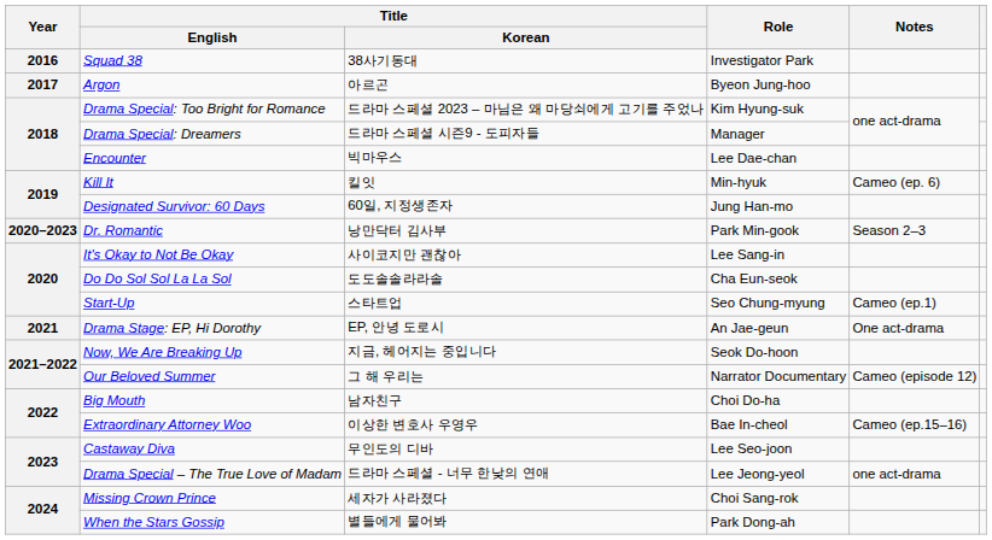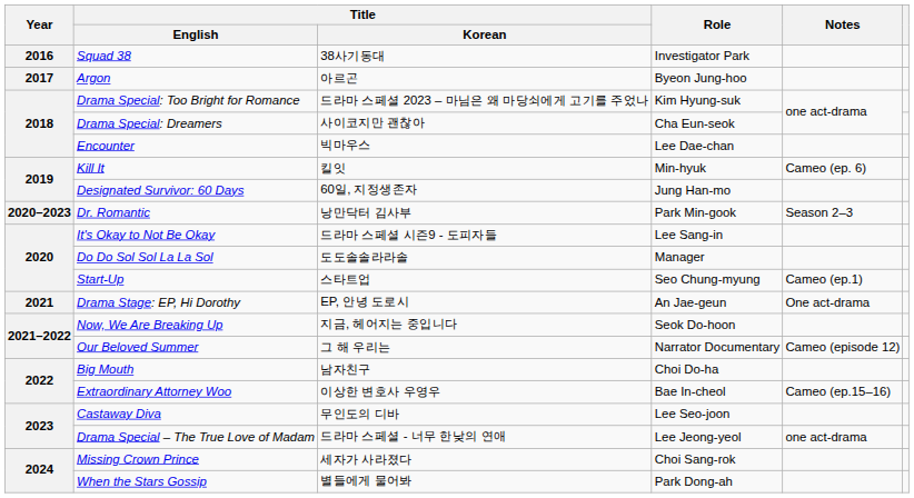Drama Special: Dreamers | Title / Korean: 드라마 스페셜 시즌9 - 도피자들 -> 사이코지만 괜찮아
Drama Special: Dreamers | Role: Manager -> Cha Eun-seok
It's Okay to Not Be Okay | Title / Korean: 사이코지만 괜찮아 -> 드라마 스페셜 시즌9 - 도피자들
Do Do Sol Sol La La Sol | Role: Cha Eun-seok -> Manager
